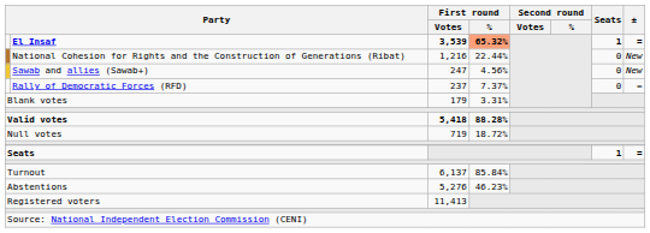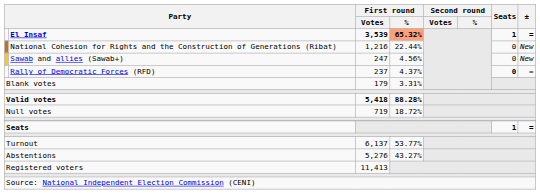Rally of Democratic Forces (RFD) | First round / %: 7.37% -> 4.37%
Rally of Democratic Forces (RFD) | Seats: normal -> bold
Turnout | First round / %: 85.84% -> 53.77%
Abstentions | First round / %: 46.23% -> 43.27%
